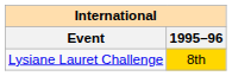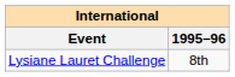Lysiane Lauret Challenge | 1995–96: gold background -> no background
